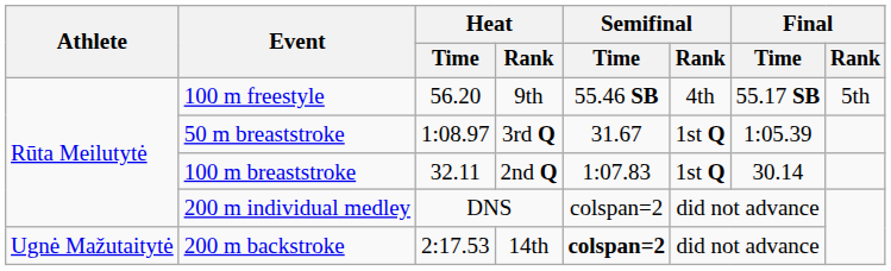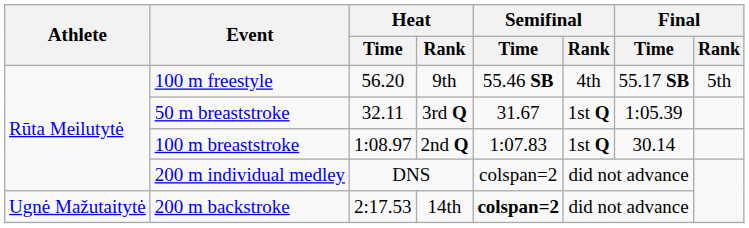50 m breaststroke | Heat / Time: 1:08.97 -> 32.11
100 m breaststroke | Heat / Time: 32.11 -> 1:08.97
